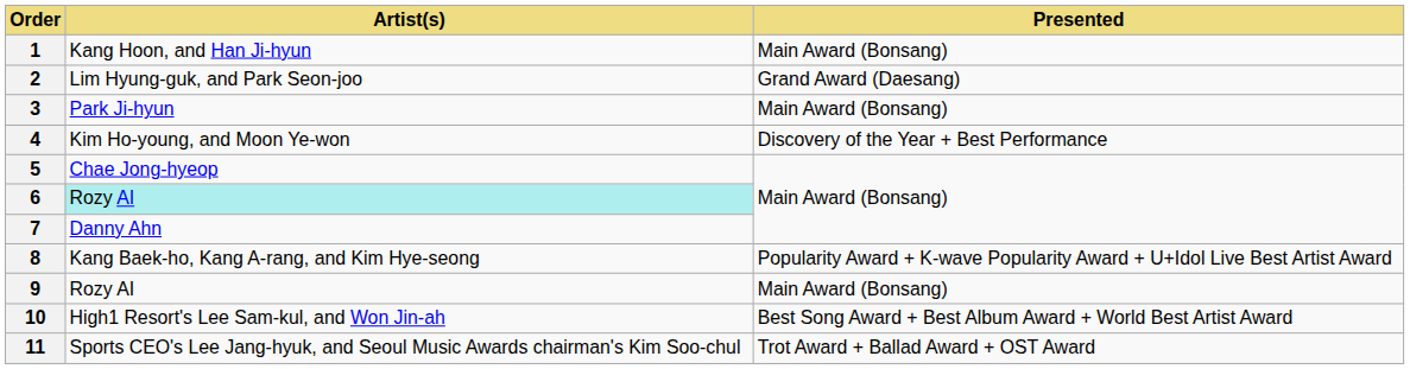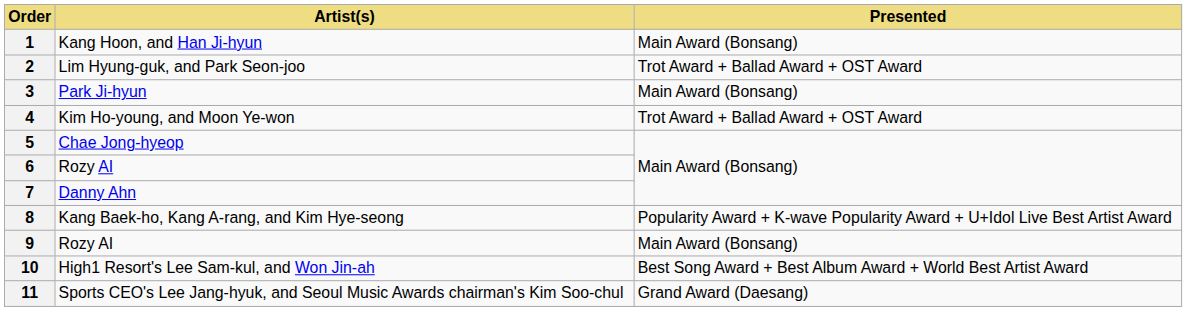2 | Presented: Grand Award (Daesang) -> Trot Award + Ballad Award + OST Award
4 | Presented: Discovery of the Year + Best Performance -> Trot Award + Ballad Award + OST Award
6 | Artist(s): paleturquoise background -> no background
11 | Presented: Trot Award + Ballad Award + OST Award -> Grand Award (Daesang)
